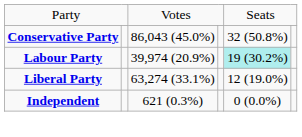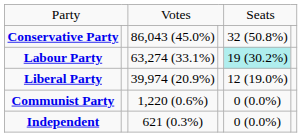Labour Party | column 3: 39,974 (20.9%) -> 63,274 (33.1%)
Liberal Party | column 3: 63,274 (33.1%) -> 39,974 (20.9%)
+ row: Communist Party | 1,220 (0.6%) | 0 (0.0%)
